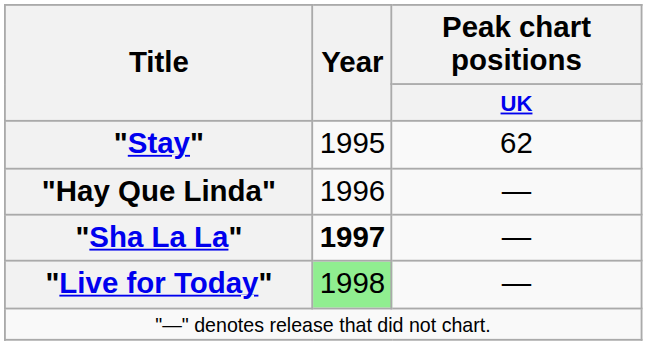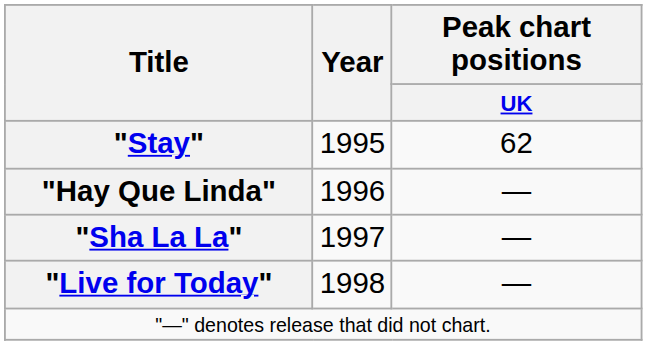"Sha La La" | Year: bold -> normal
"Live for Today" | Year: lightgreen background -> no background
